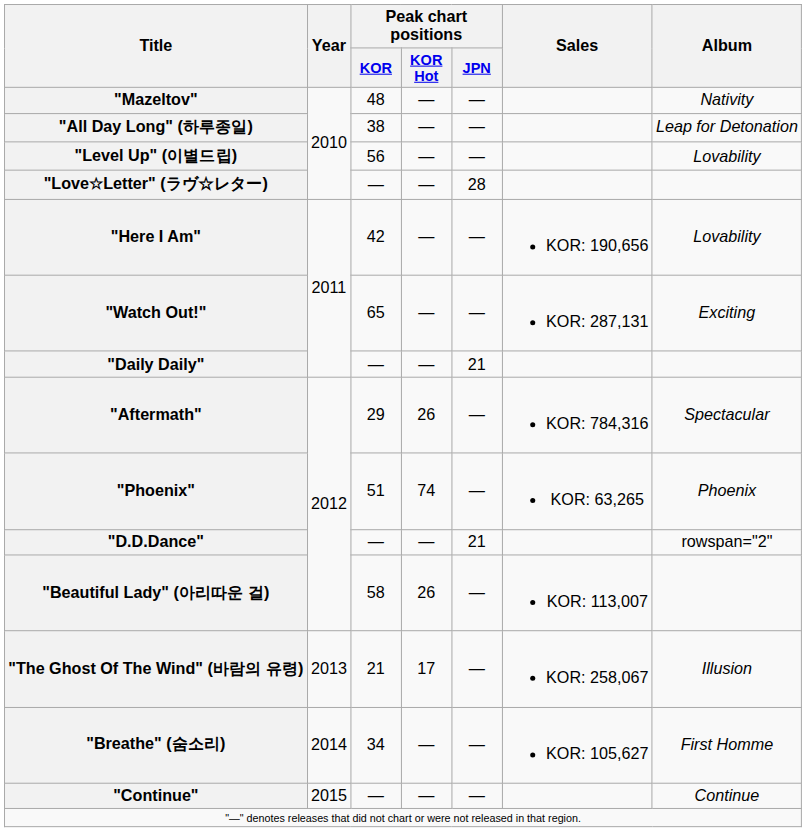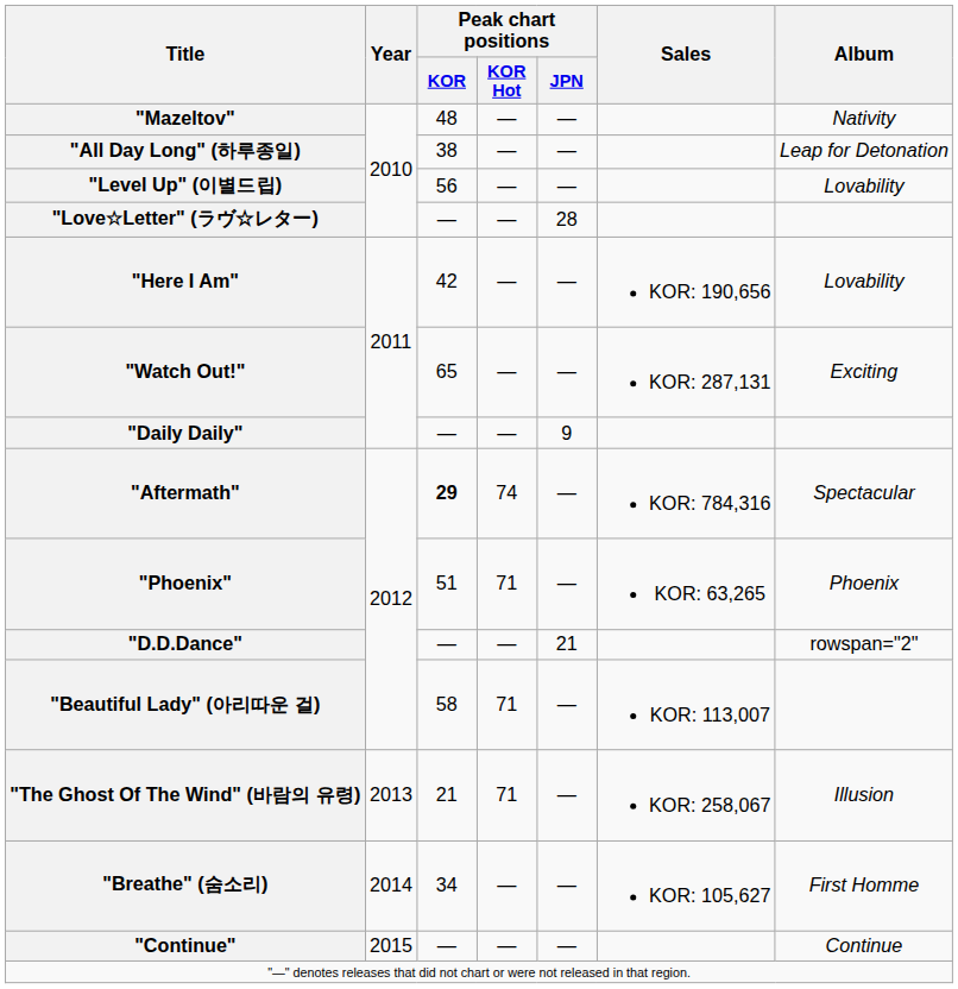"Daily Daily" | Peak chart positions / JPN: 21 -> 9
"Aftermath" | Peak chart positions / KOR: normal -> bold
"Aftermath" | Peak chart positions / KOR Hot: 26 -> 74
"Phoenix" | Peak chart positions / KOR Hot: 74 -> 71
"Beautiful Lady" (아리따운 걸) | Peak chart positions / KOR Hot: 26 -> 71
"The Ghost Of The Wind" (바람의 유령) | Peak chart positions / KOR Hot: 17 -> 71
